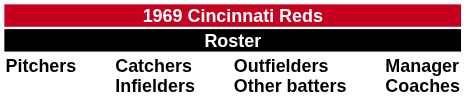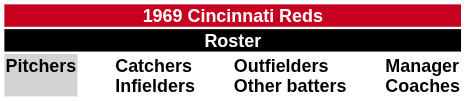Pitchers | column 1: no background -> lightgrey background
